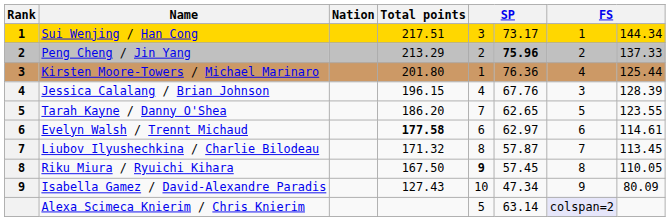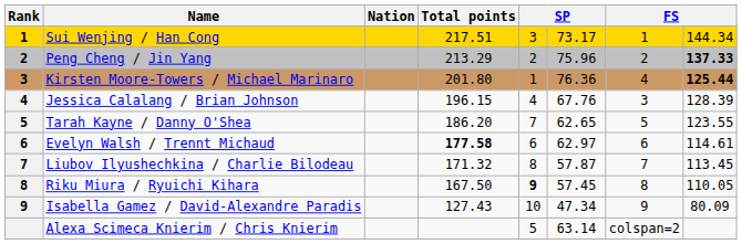Peng Cheng / Jin Yang | column 6: bold -> normal
Peng Cheng / Jin Yang | column 8: normal -> bold
Kirsten Moore-Towers / Michael Marinaro | column 8: normal -> bold
Alexa Scimeca Knierim / Chris Knierim | column 7: lavender background -> no background
